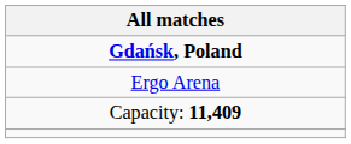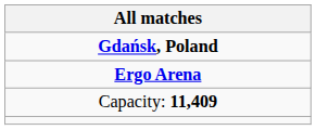row 3 | column 1: normal -> bold
